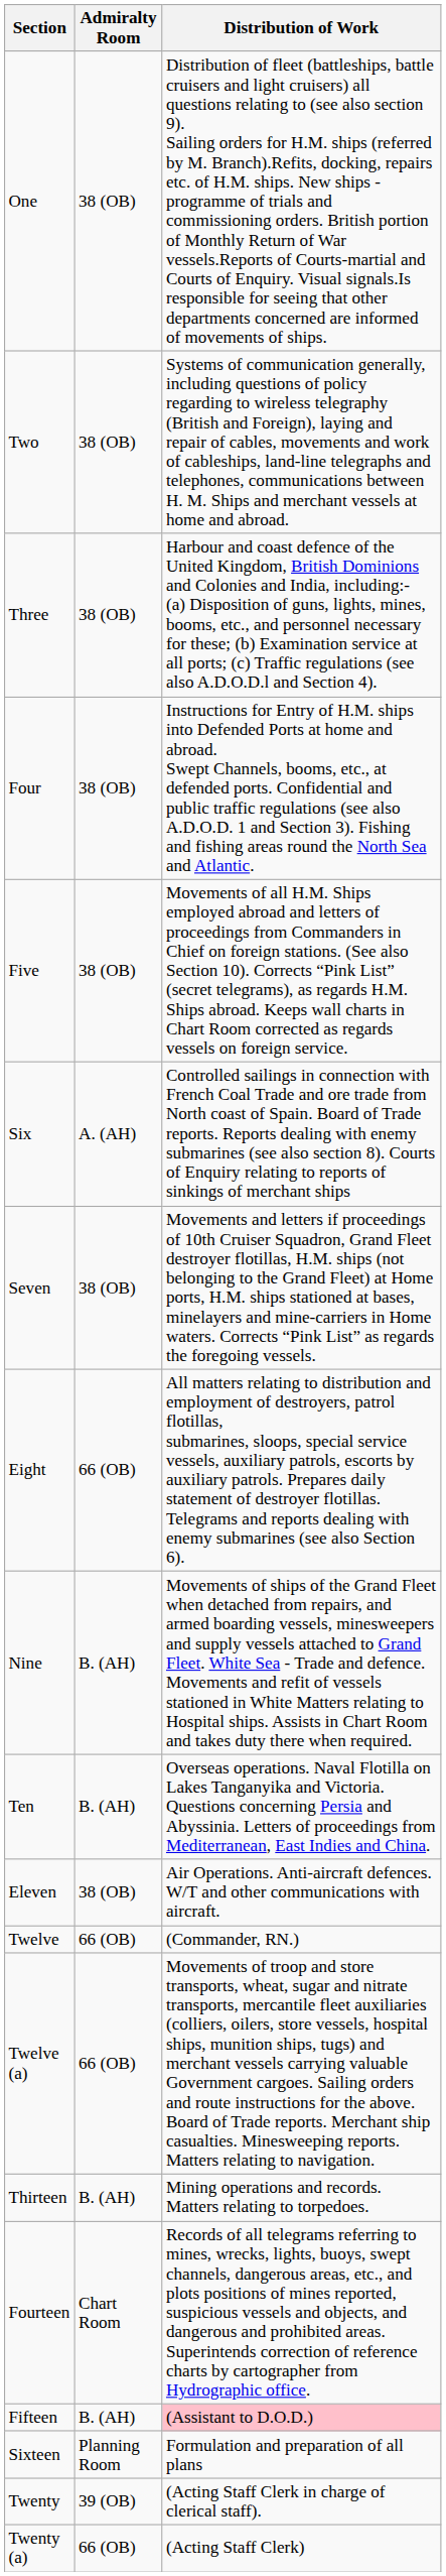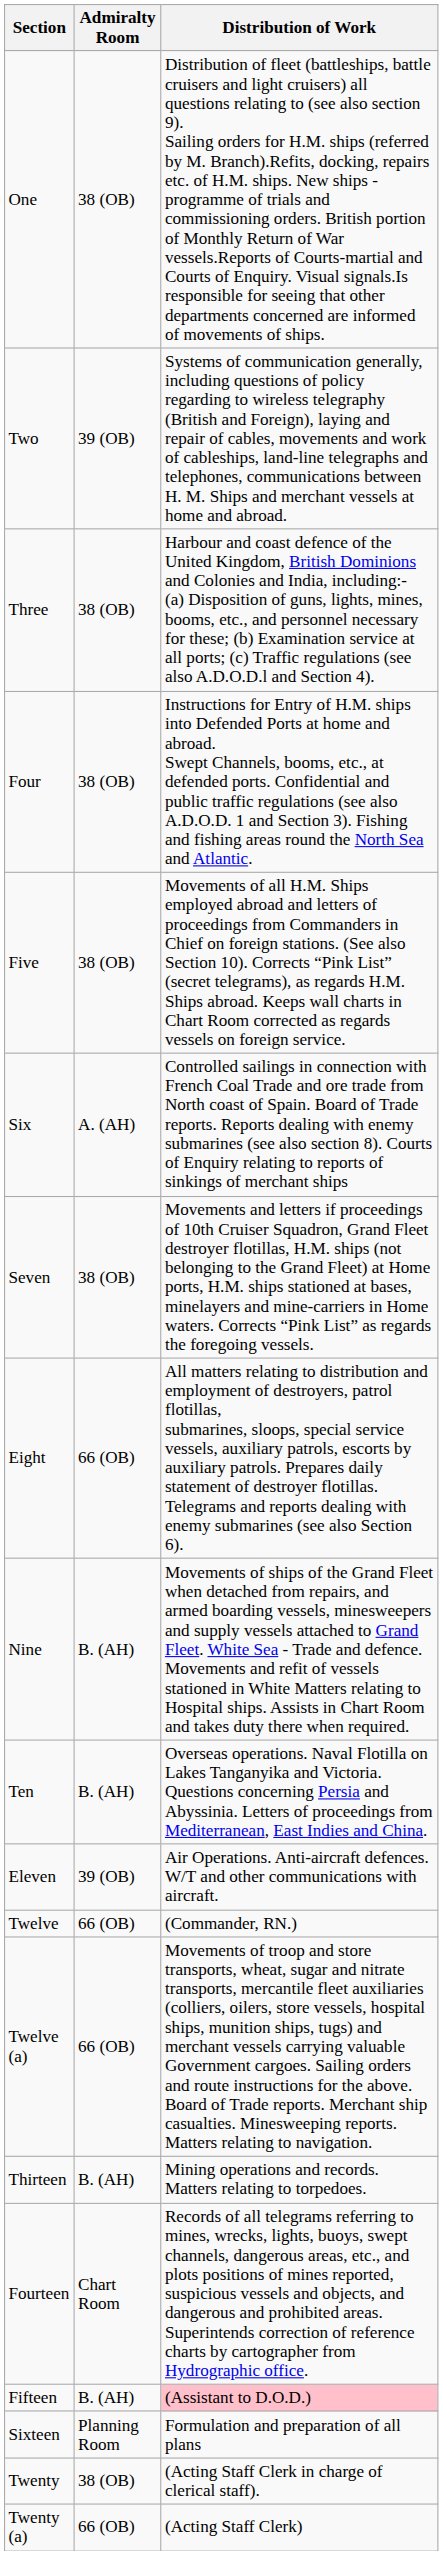Two | Admiralty Room: 38 (OB) -> 39 (OB)
Eleven | Admiralty Room: 38 (OB) -> 39 (OB)
Twenty | Admiralty Room: 39 (OB) -> 38 (OB)
